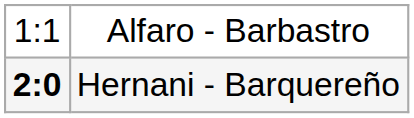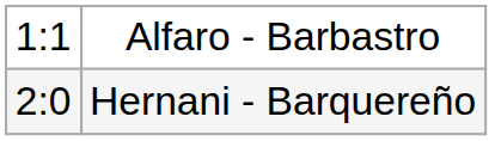Hernani - Barquereño | column 1: bold -> normal
